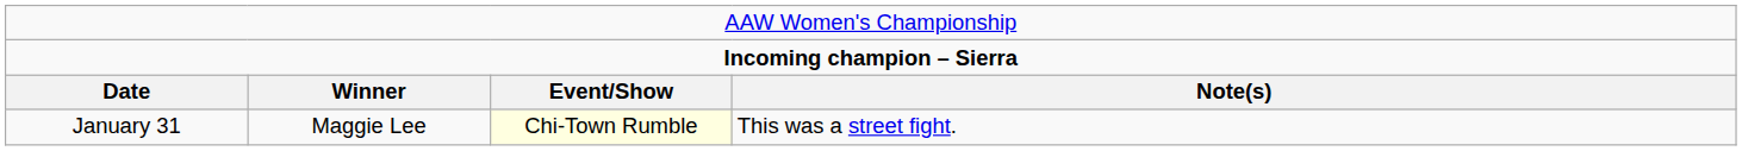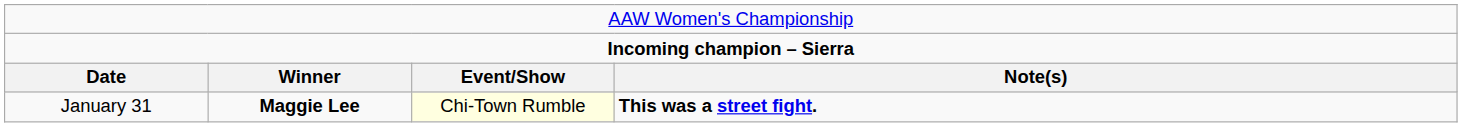January 31 | column 2: normal -> bold
January 31 | column 4: normal -> bold
